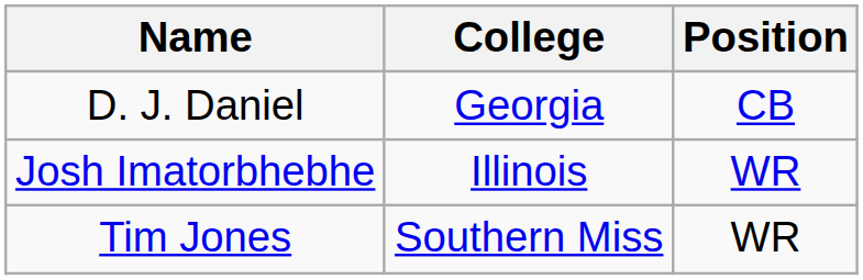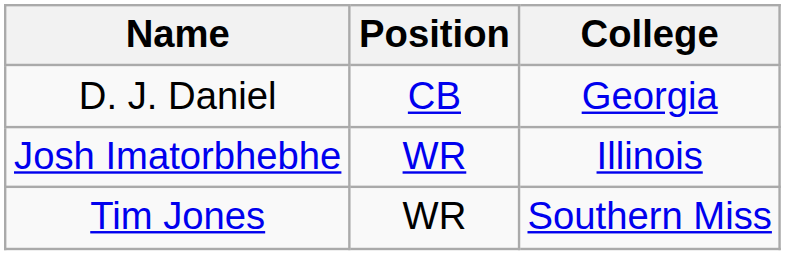columns swapped: Position <-> College
